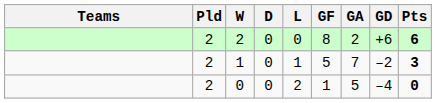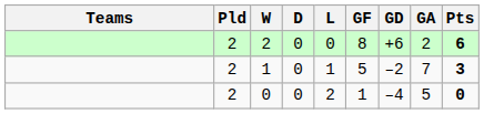columns swapped: GA <-> GD
